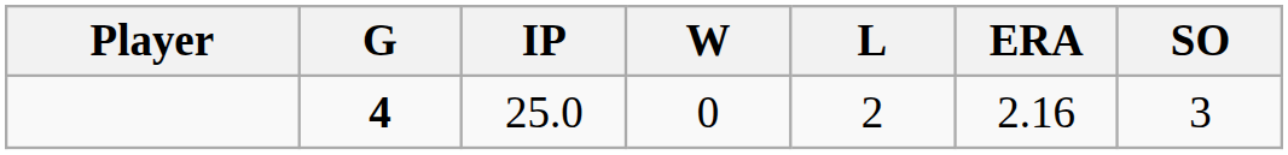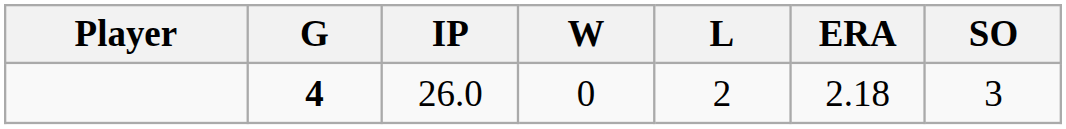row 2 | IP: 25.0 -> 26.0
row 2 | ERA: 2.16 -> 2.18
